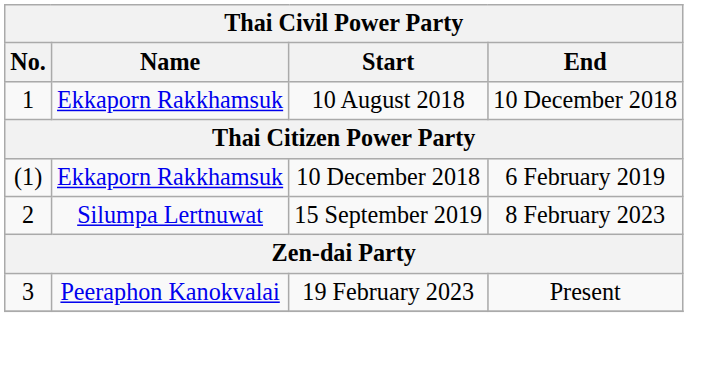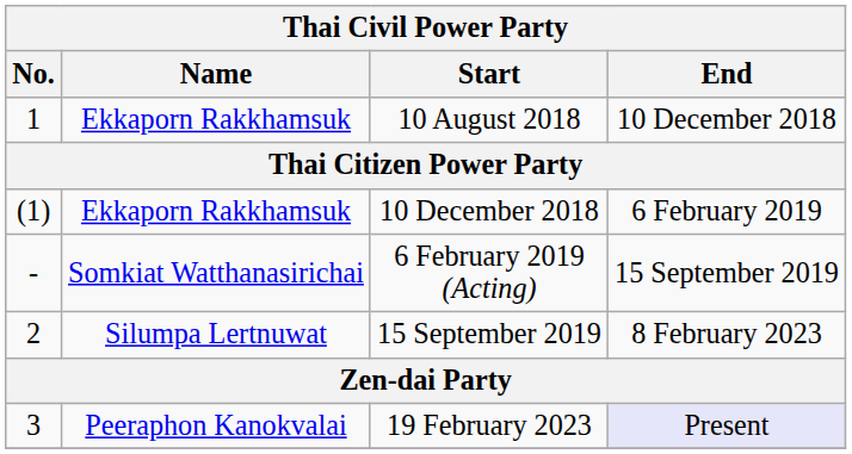+ row: - | Somkiat Watthanasirichai | 6 February 2019 (Acting) | 15 September 2019
19 February 2023 | End: no background -> lavender background
